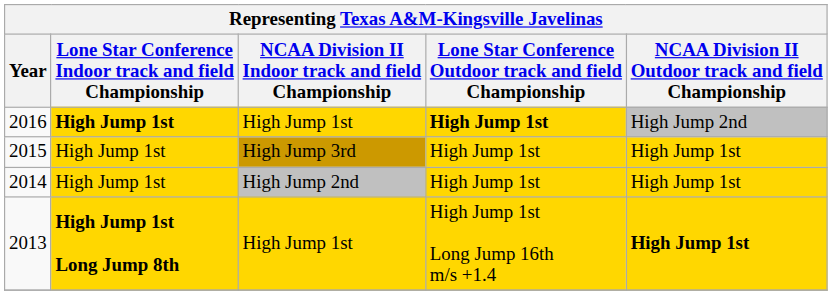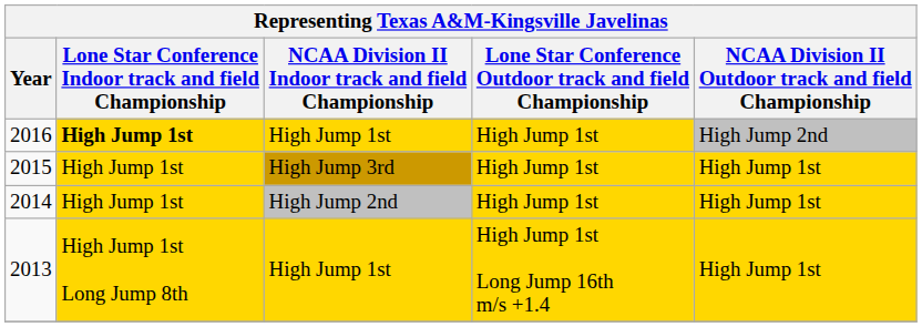2016 | Lone Star Conference Outdoor track and field Championship: bold -> normal
2013 | Lone Star Conference Indoor track and field Championship: bold -> normal
2013 | NCAA Division II Outdoor track and field Championship: bold -> normal
